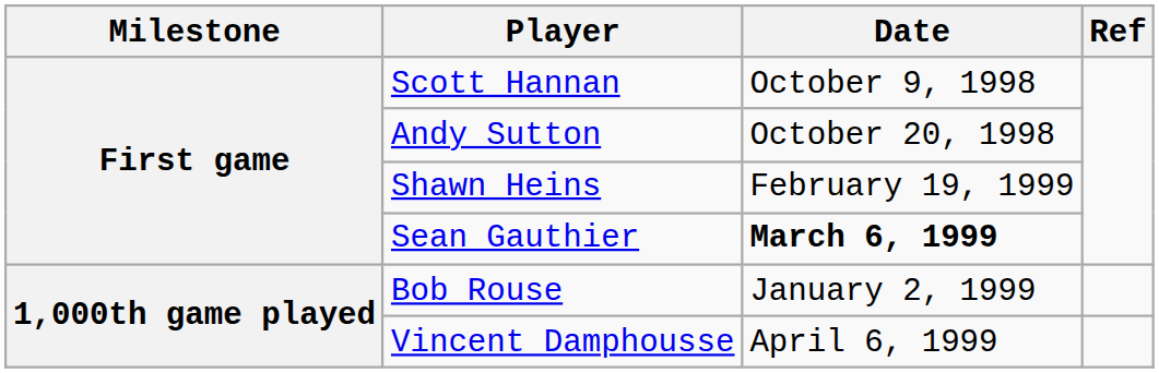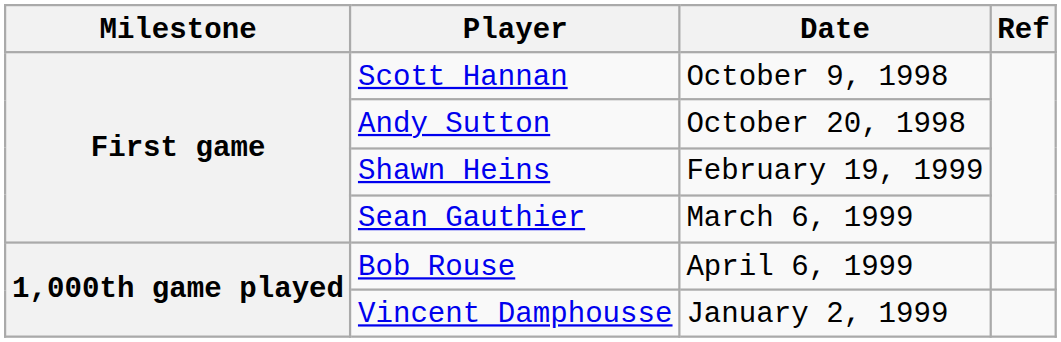Sean Gauthier | Date: bold -> normal
Bob Rouse | Date: January 2, 1999 -> April 6, 1999
Vincent Damphousse | Date: April 6, 1999 -> January 2, 1999
